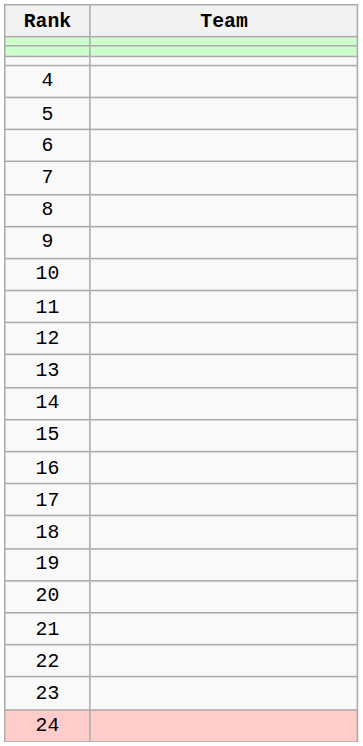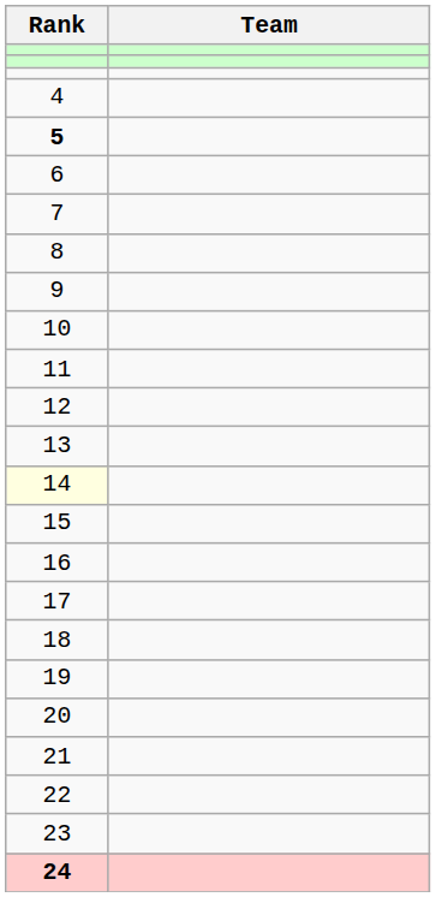row 6 | Rank: normal -> bold
row 15 | Rank: no background -> lightyellow background
row 25 | Rank: normal -> bold
